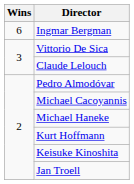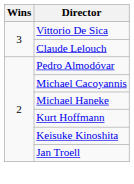- row: 6 | Ingmar Bergman
